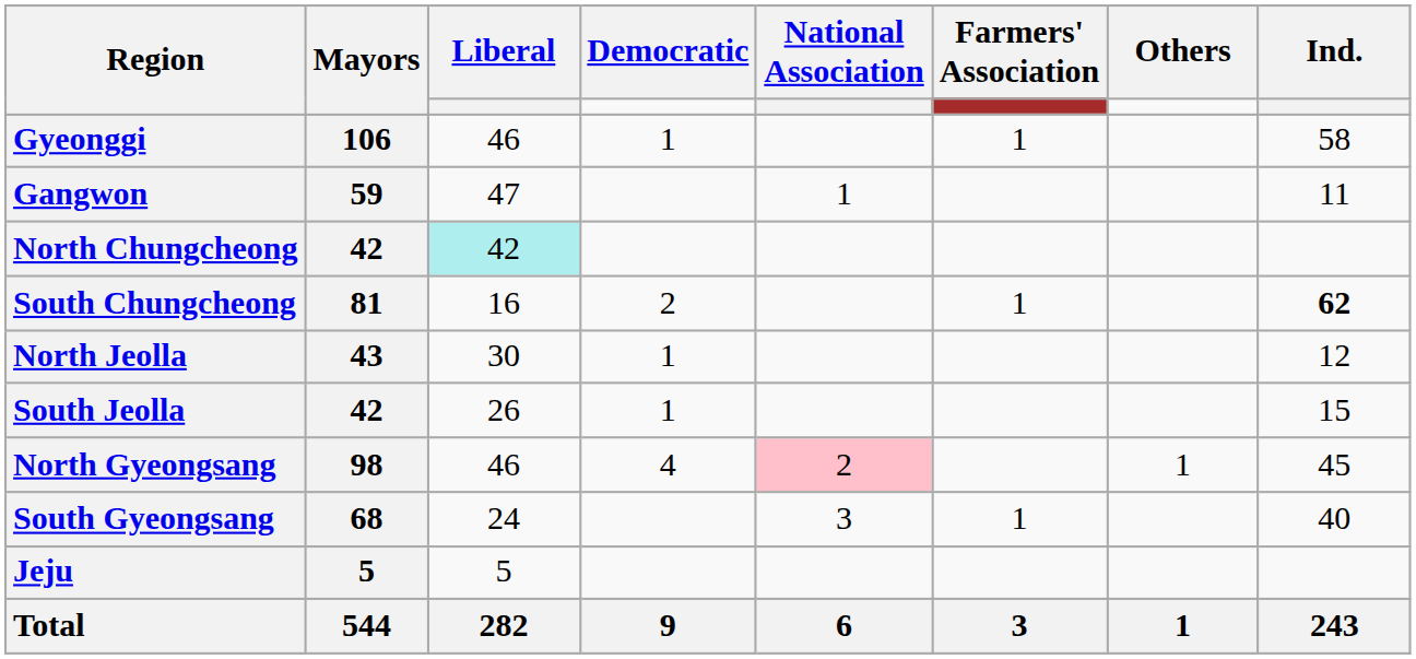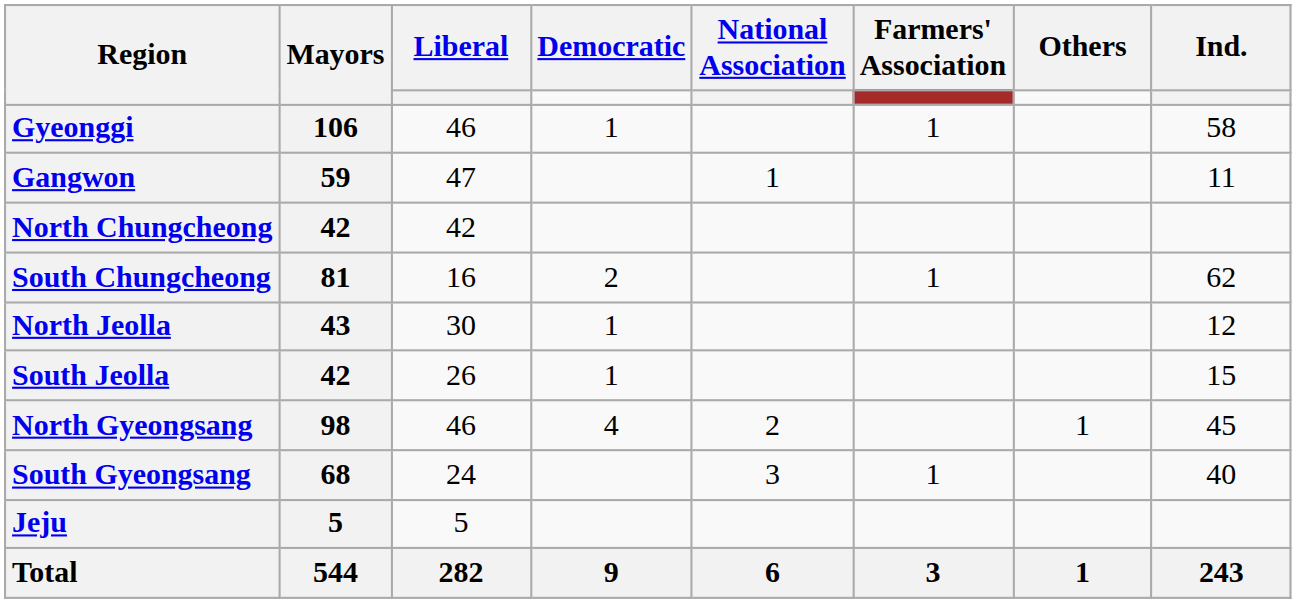North Chungcheong | Liberal: paleturquoise background -> no background
South Chungcheong | Ind.: bold -> normal
North Gyeongsang | National Association: pink background -> no background
